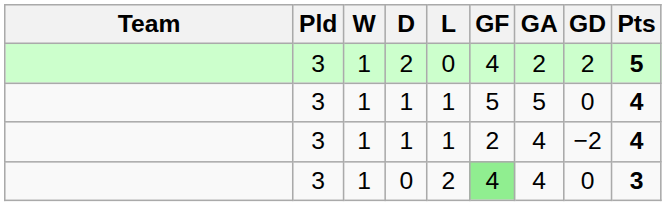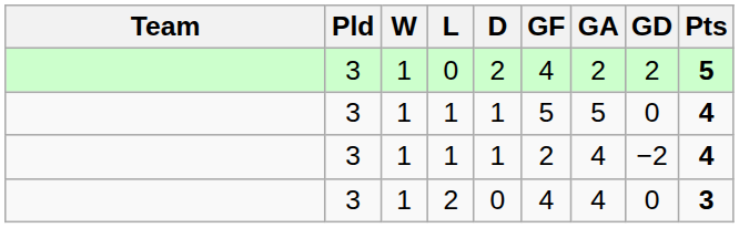columns swapped: D <-> L
row 5 | GF: lightgreen background -> no background
